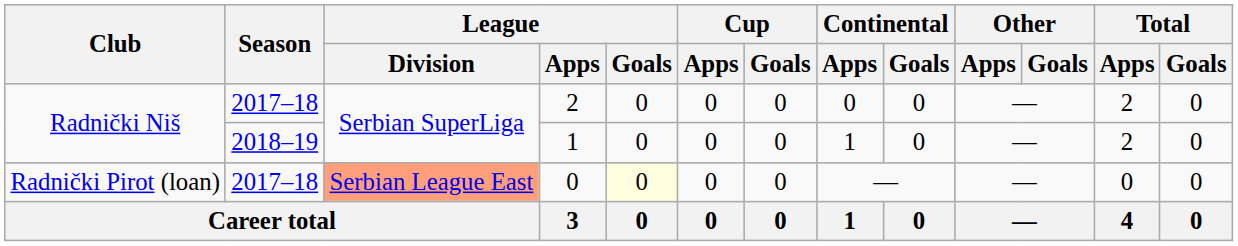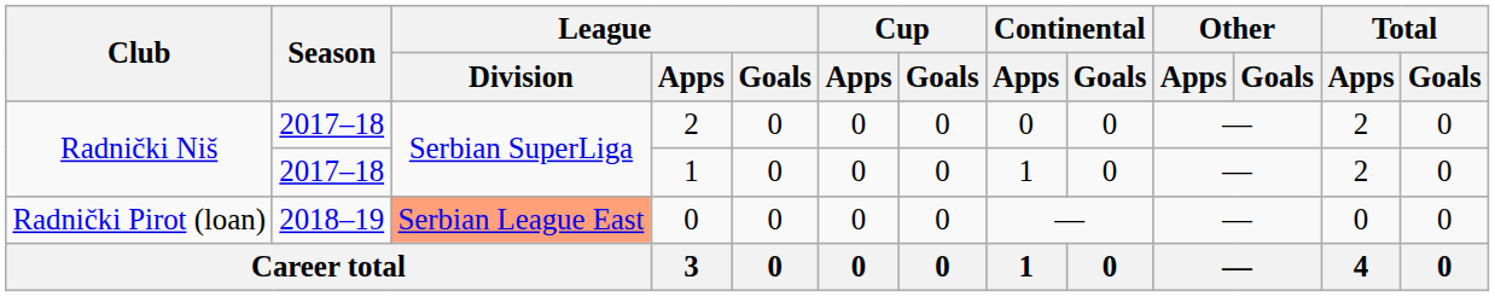row 4 | Season: 2018–19 -> 2017–18
row 5 | Season: 2017–18 -> 2018–19
row 5 | League / Goals: lightyellow background -> no background
